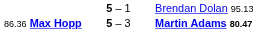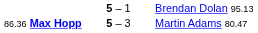86.36 Max Hopp | column 3: bold -> normal
